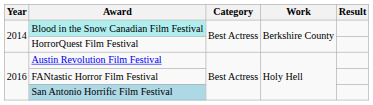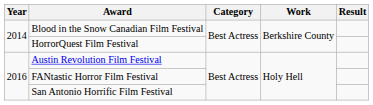Blood in the Snow Canadian Film Festival | Award: paleturquoise background -> no background
San Antonio Horrific Film Festival | Award: lightblue background -> no background
